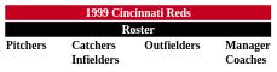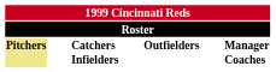Pitchers | column 1: no background -> khaki background
